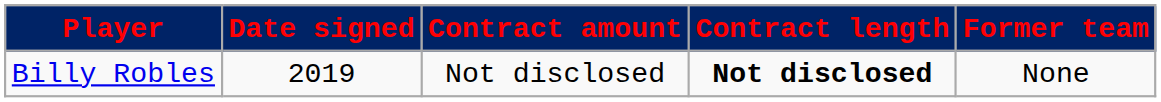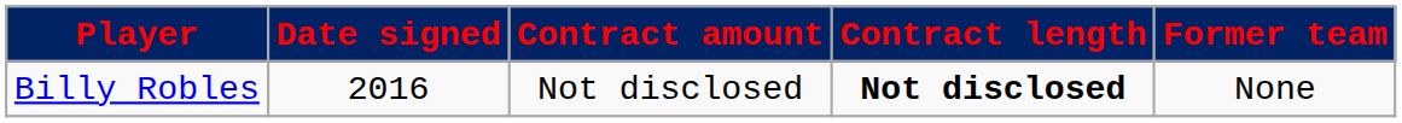Billy Robles | Date signed: 2019 -> 2016
